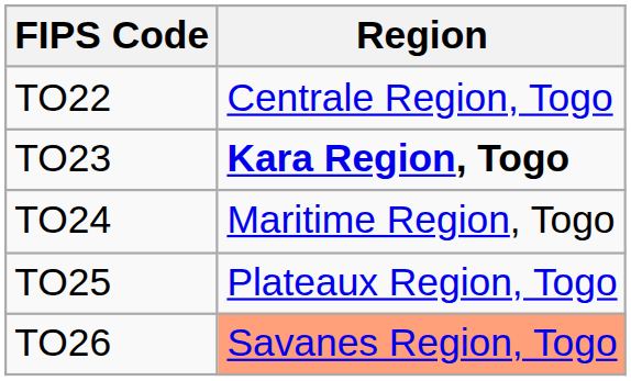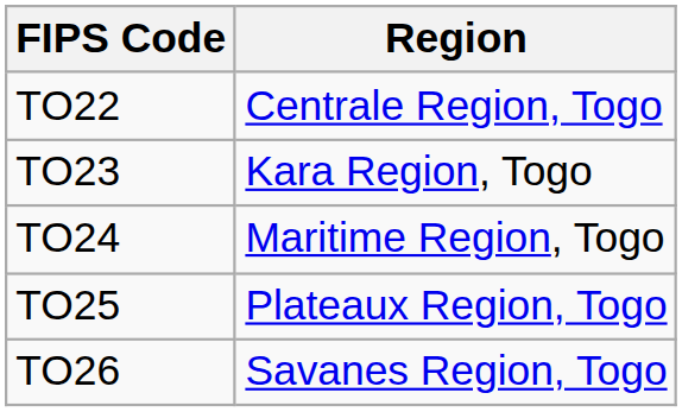TO23 | Region: bold -> normal
TO26 | Region: lightsalmon background -> no background
